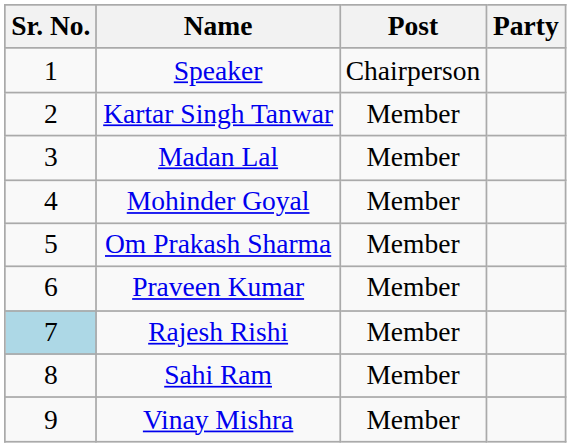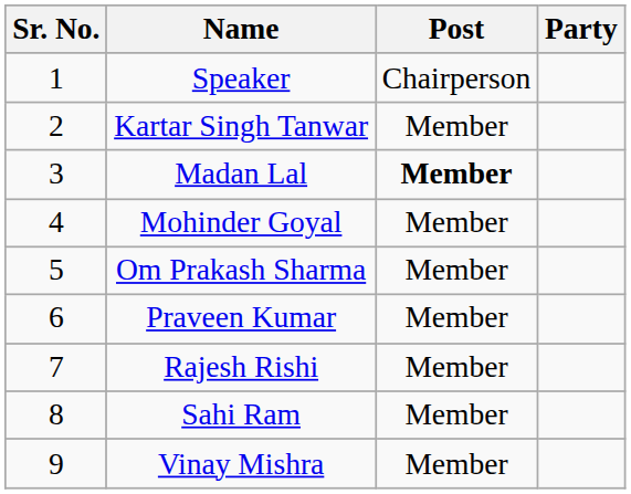Madan Lal | Post: normal -> bold
Rajesh Rishi | Sr. No.: lightblue background -> no background
